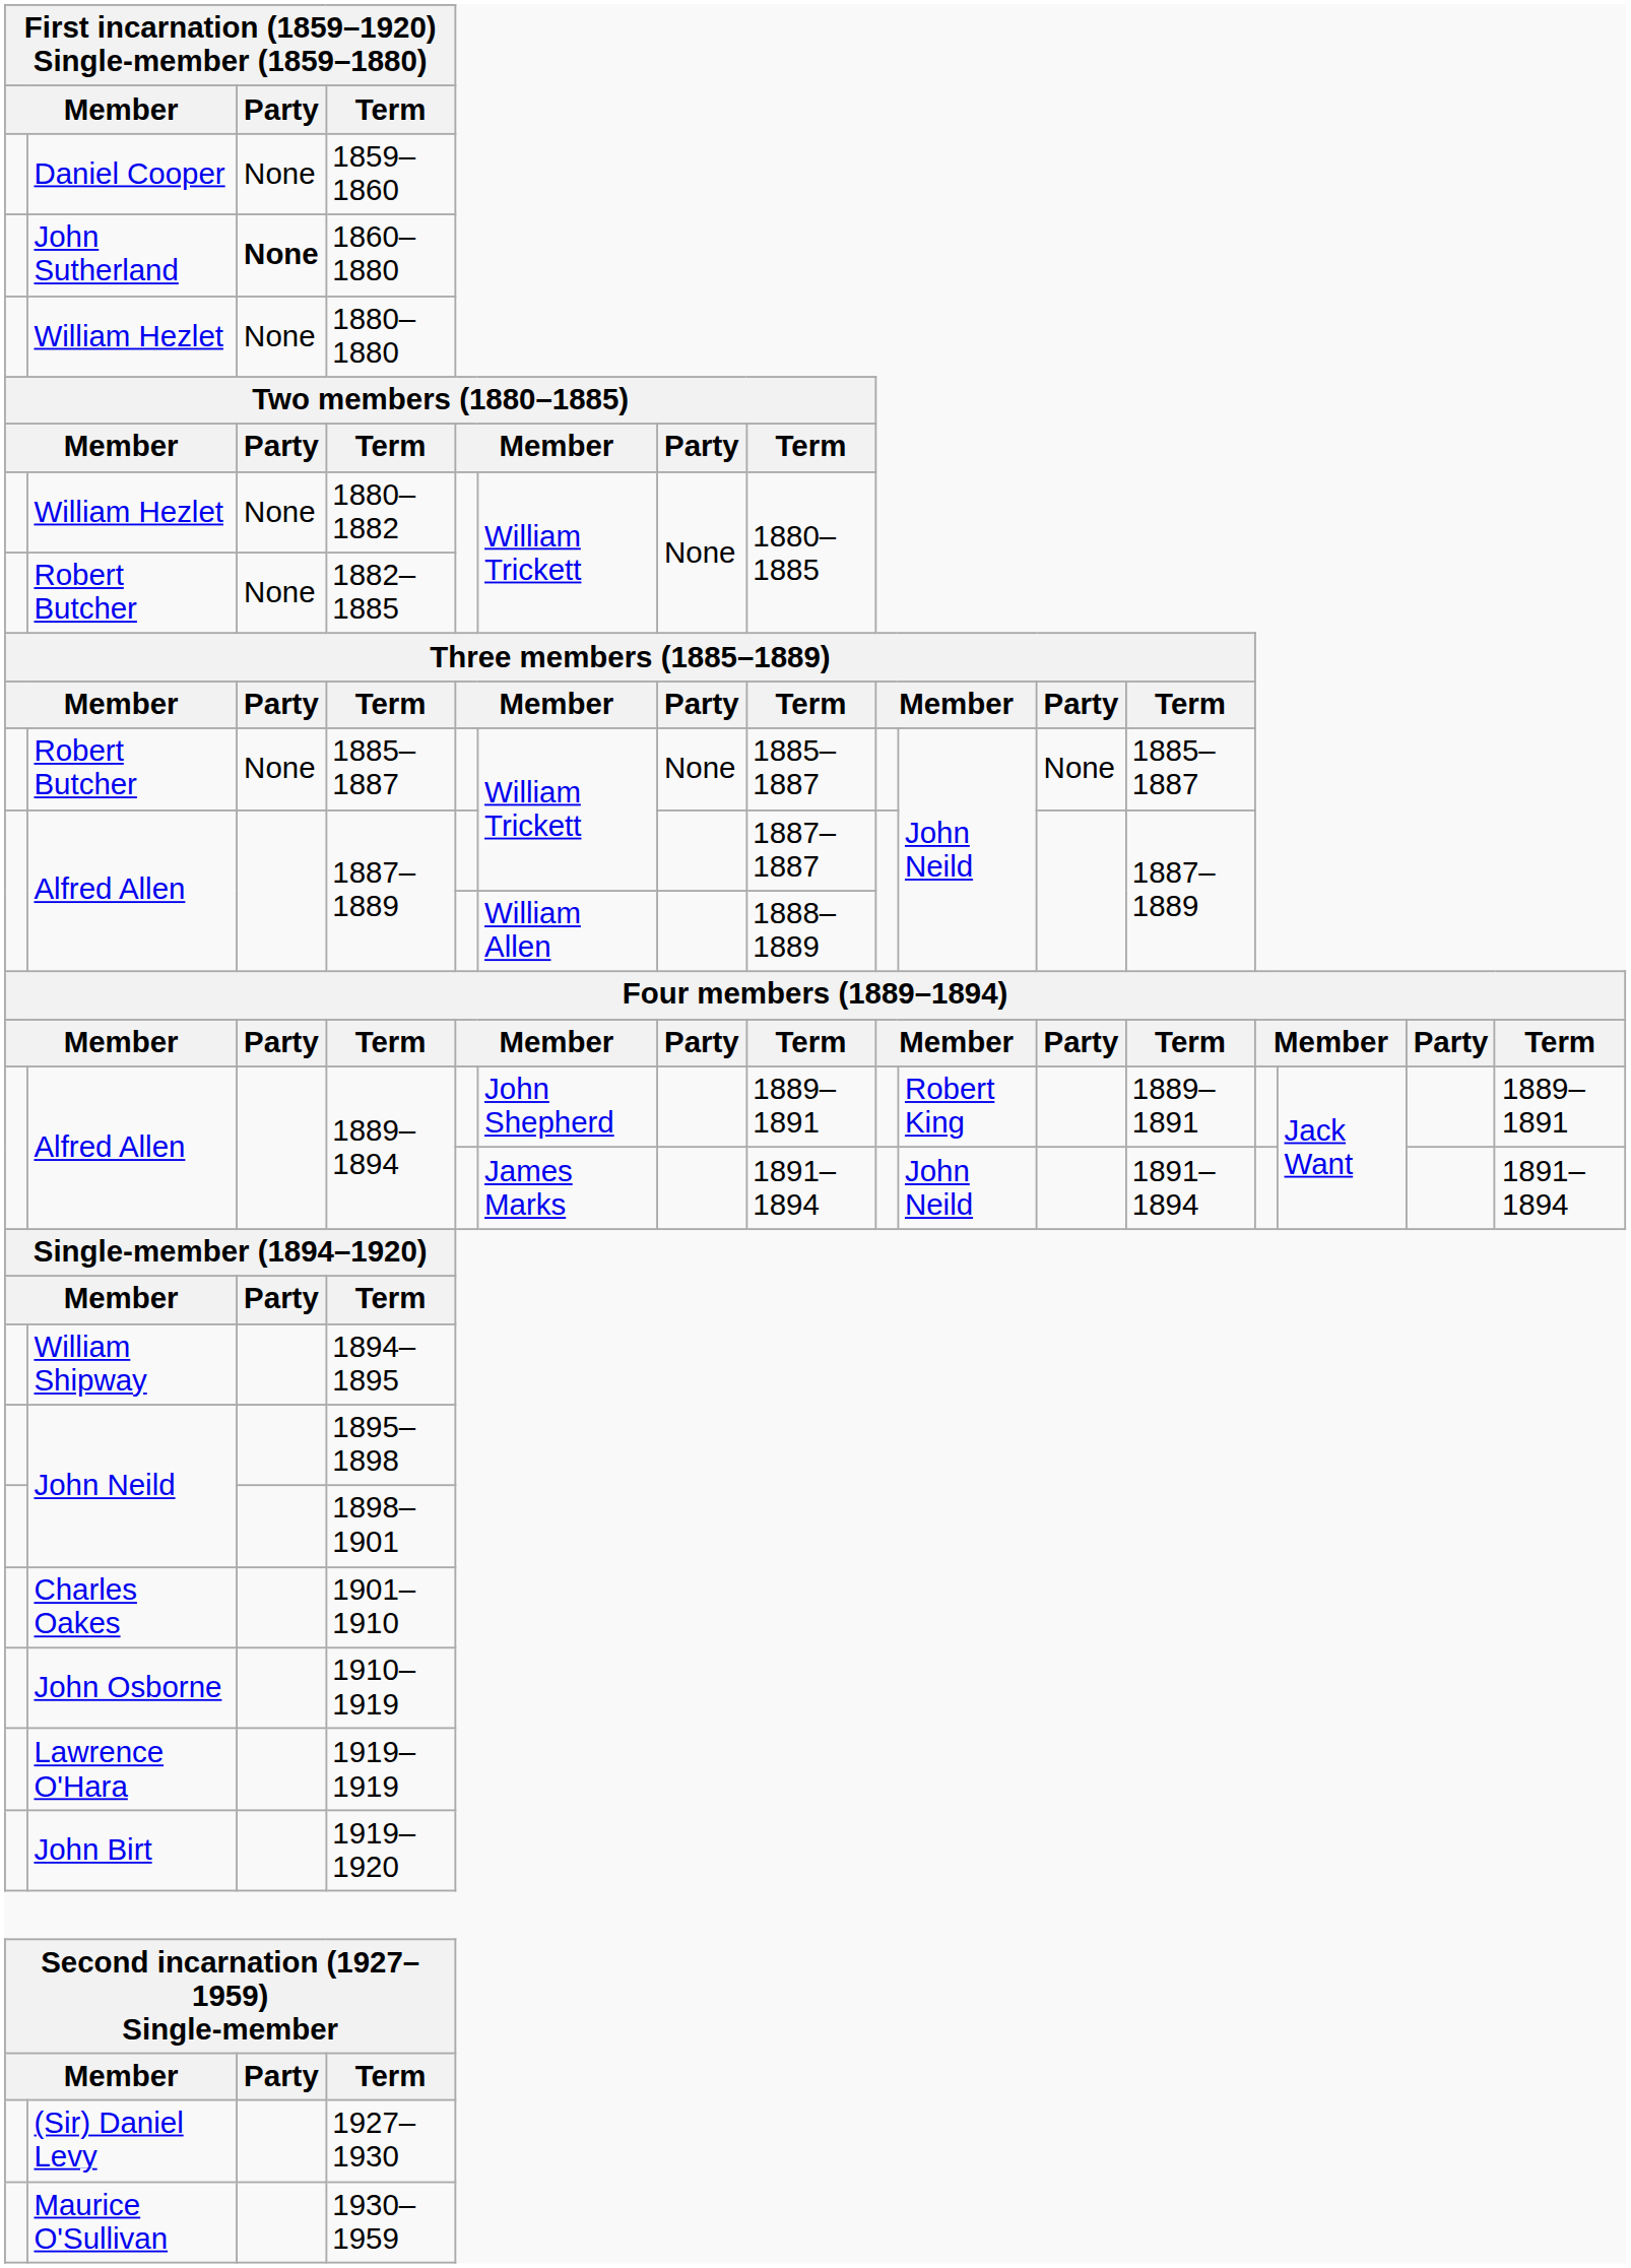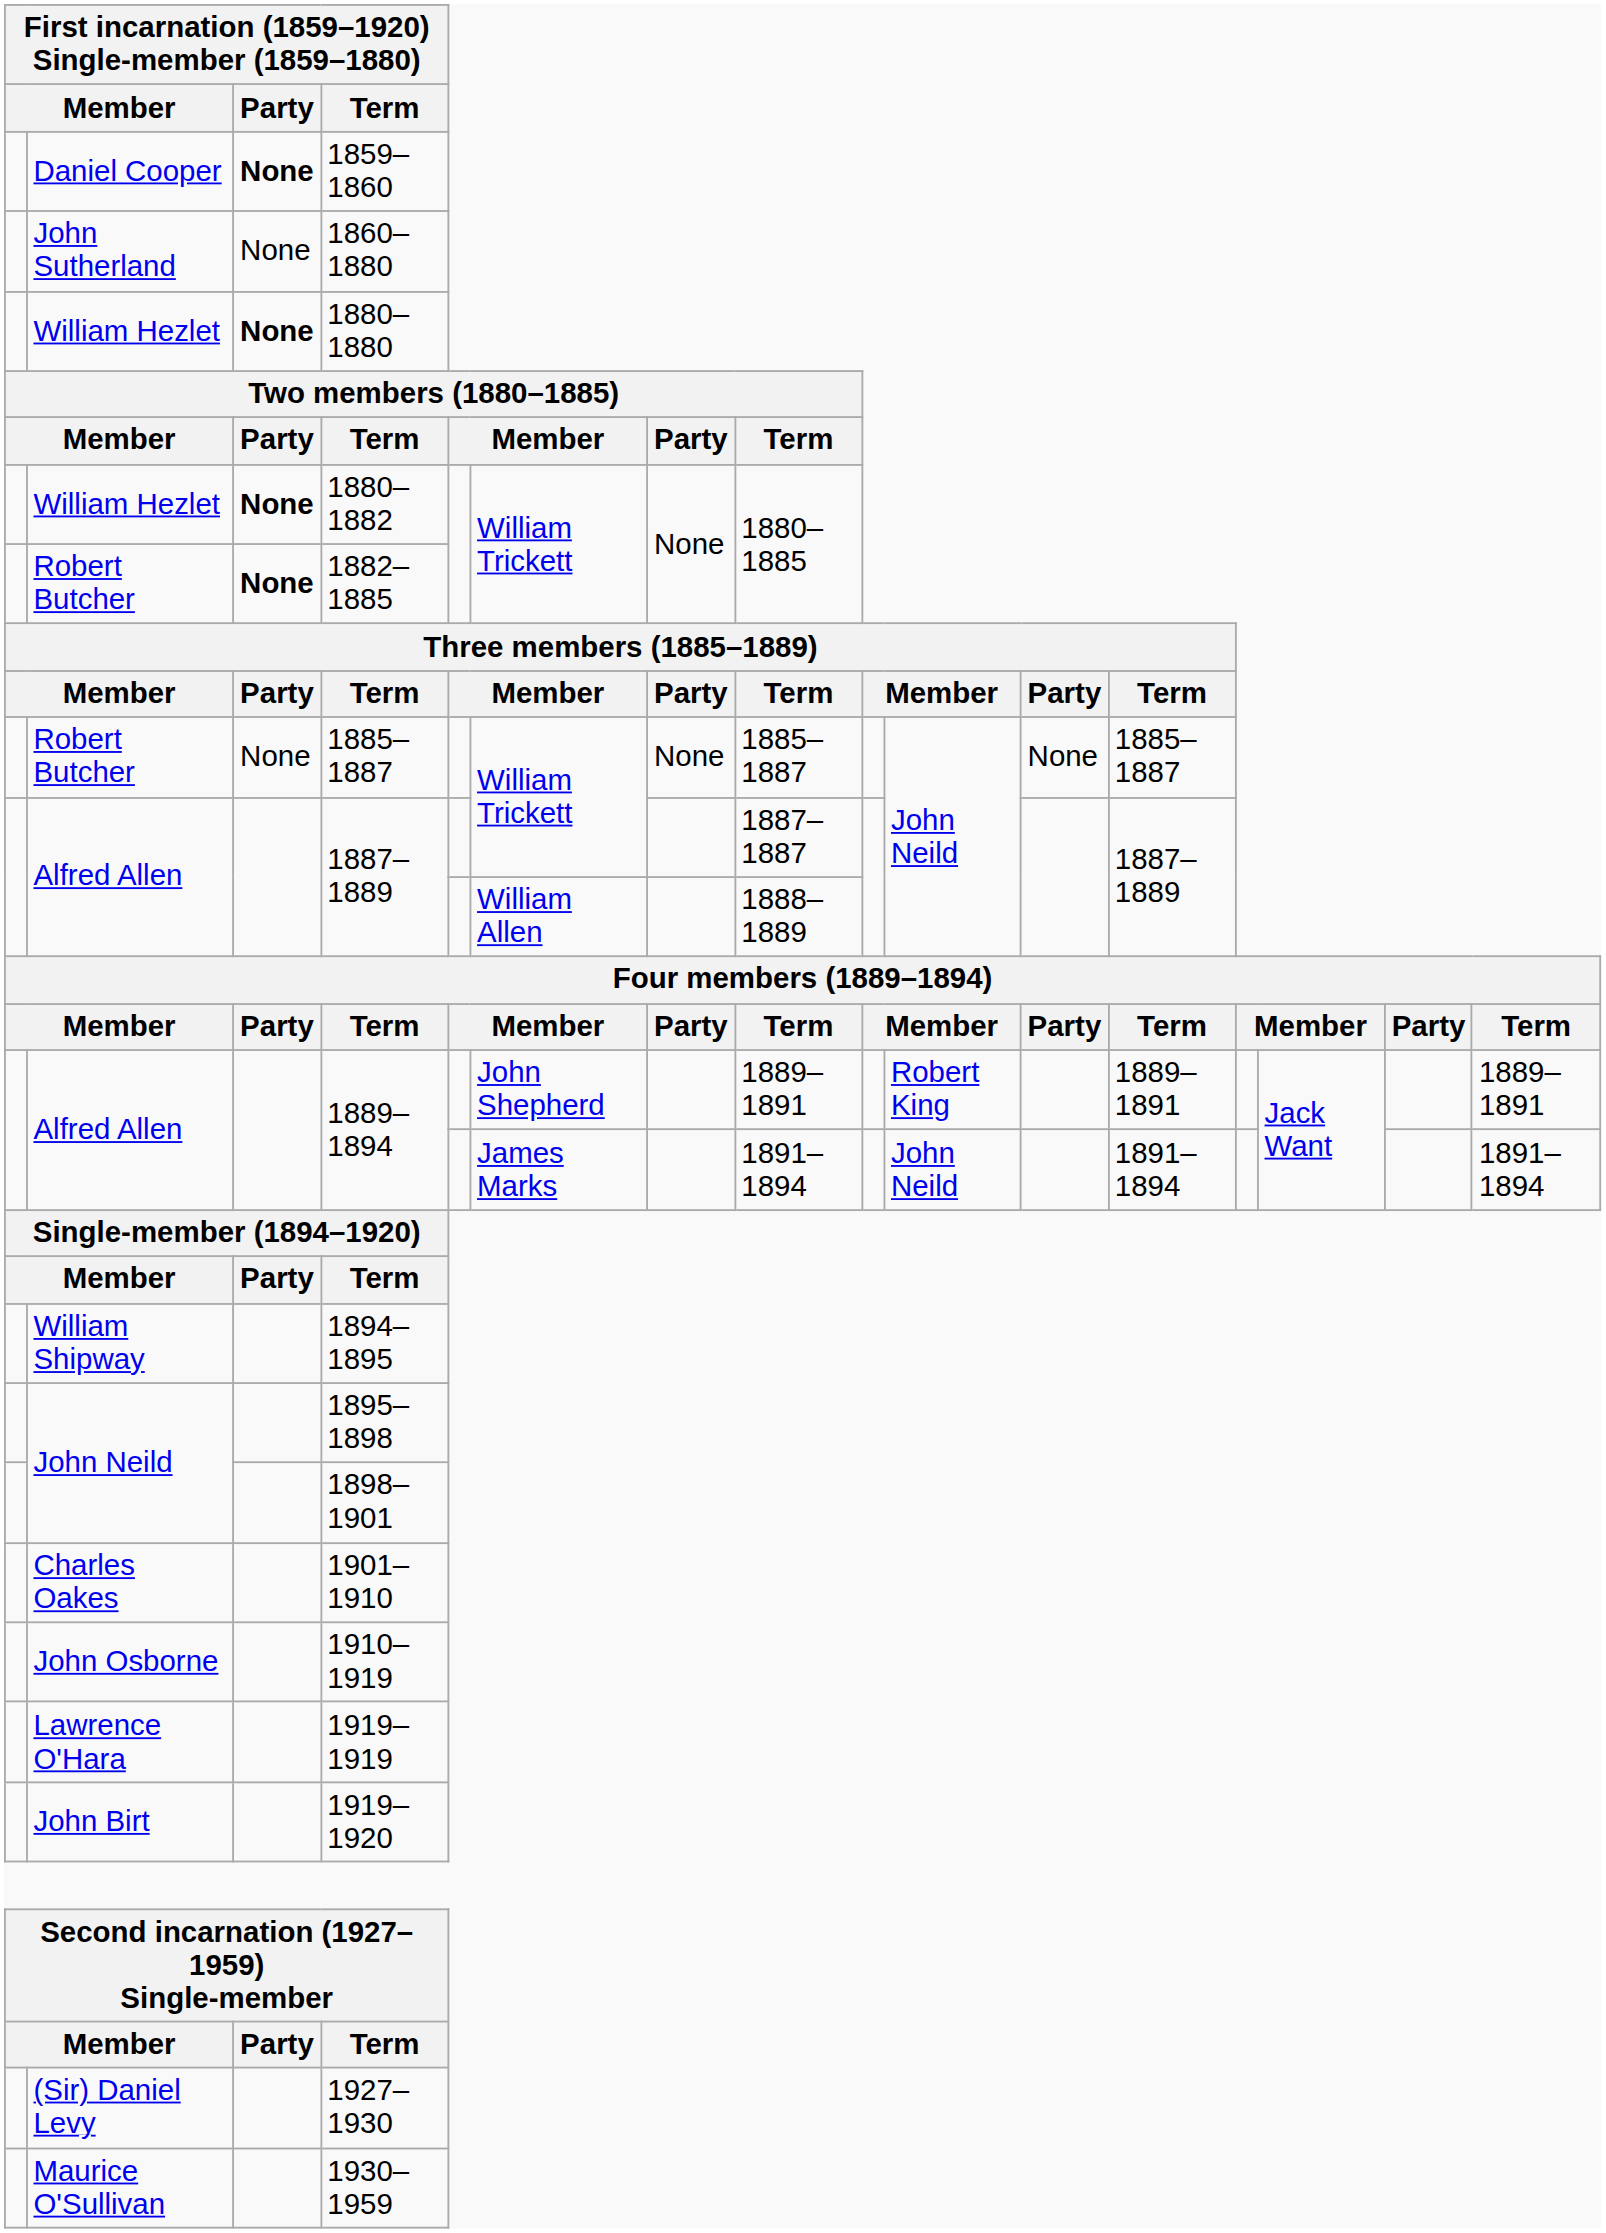1859–1860 | column 3: normal -> bold
1860–1880 | column 3: bold -> normal
1880–1880 | column 3: normal -> bold
1880–1882 | column 3: normal -> bold
1882–1885 | column 3: normal -> bold
